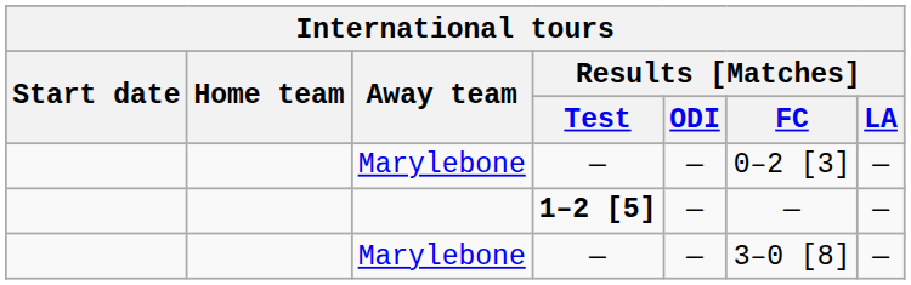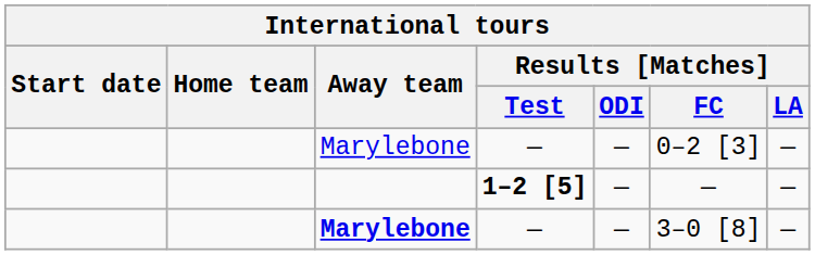row 6 | Away team: normal -> bold
